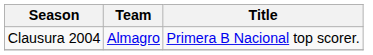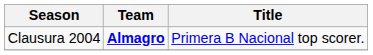Clausura 2004 | Team: normal -> bold
